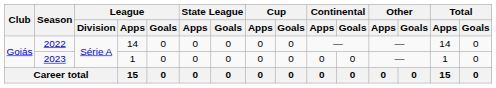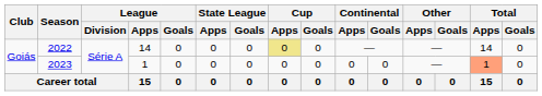2022 | Cup / Apps: no background -> khaki background
2023 | Total / Apps: no background -> lightsalmon background
